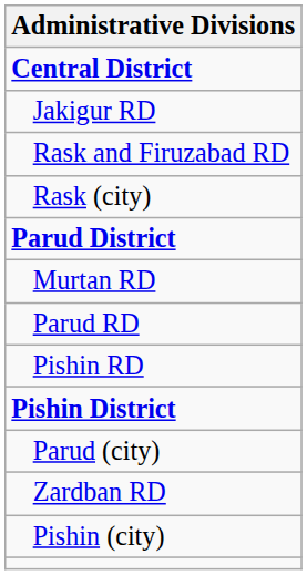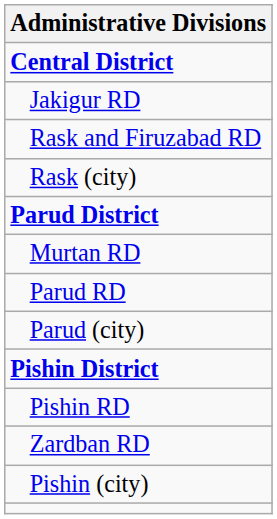row 9 | column 1: Pishin RD -> Parud (city)
row 11 | column 1: Parud (city) -> Pishin RD
